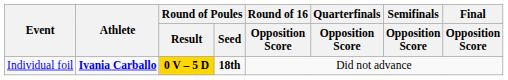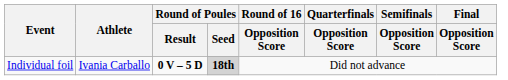Individual foil | Athlete: bold -> normal
Individual foil | Round of Poules / Result: gold background -> no background
Individual foil | Round of Poules / Seed: no background -> lightgrey background
